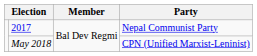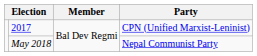2017 | Party: Nepal Communist Party -> CPN (Unified Marxist-Leninist)
May 2018 | Party: CPN (Unified Marxist-Leninist) -> Nepal Communist Party
